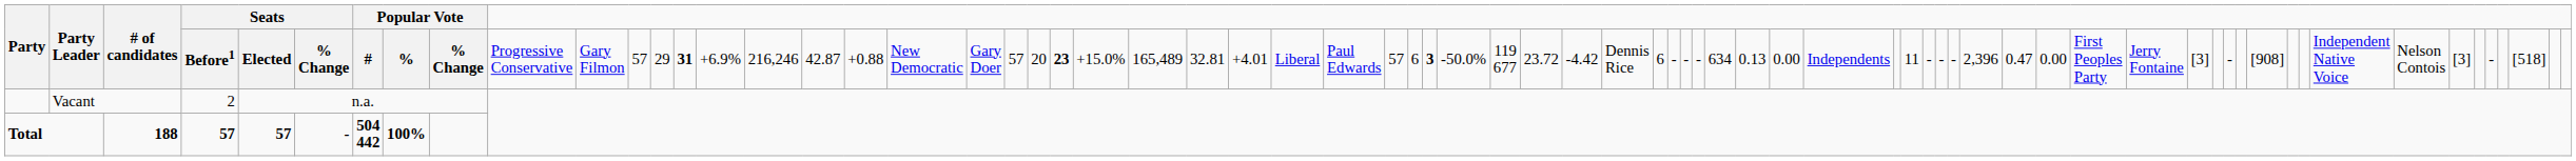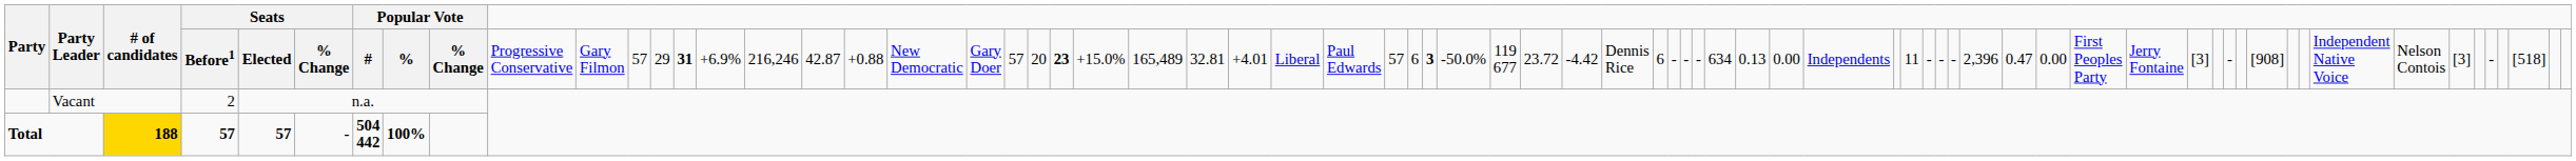row 4 | # of candidates: no background -> gold background
